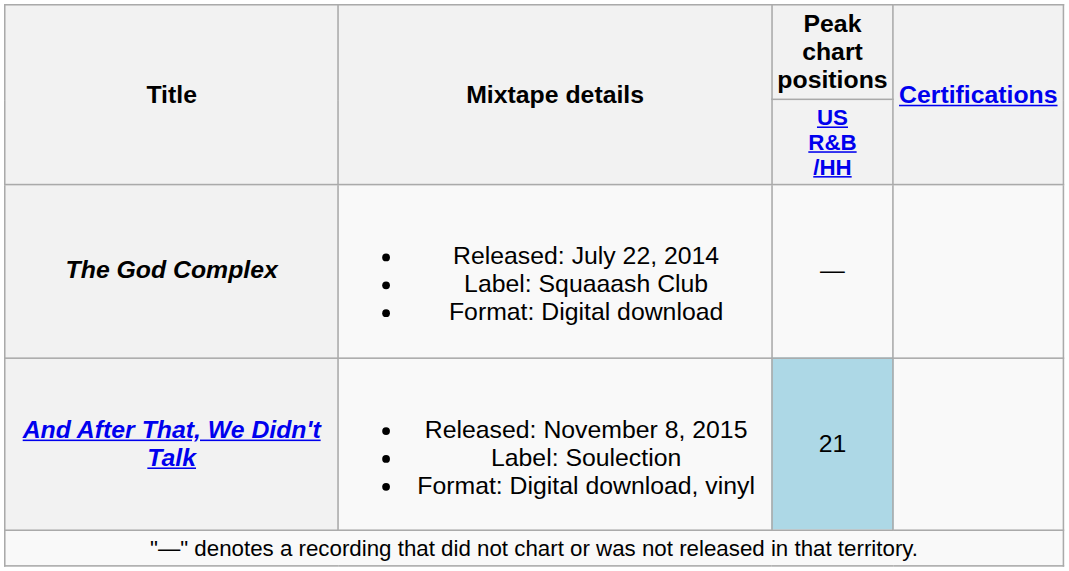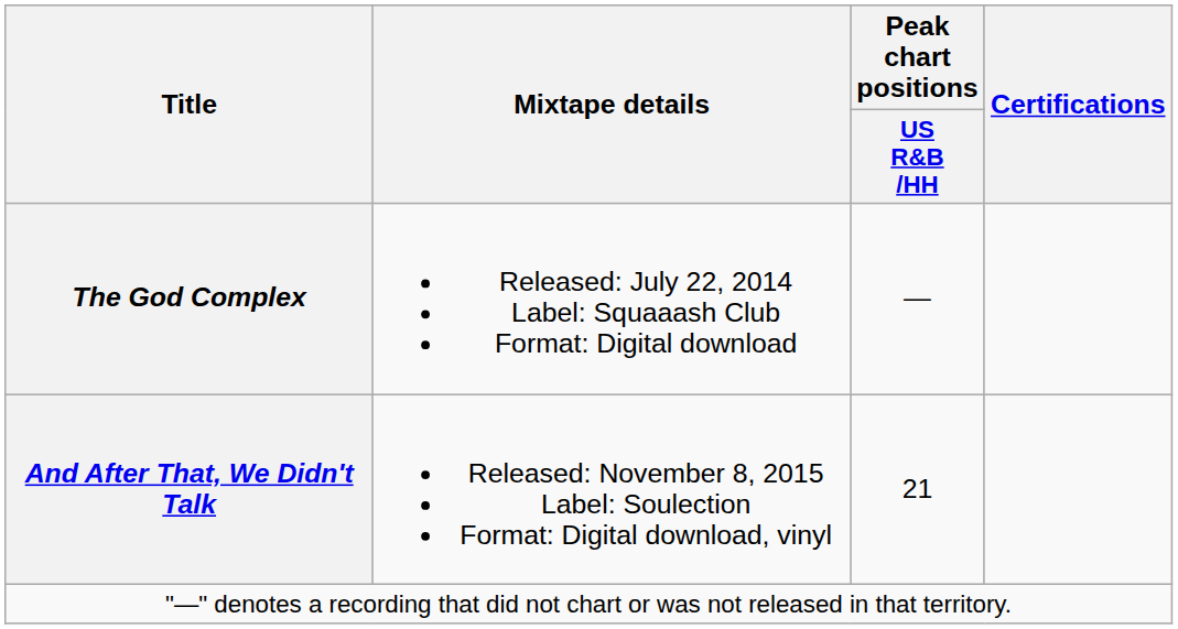And After That, We Didn't Talk | Peak chart positions / US R&B /HH: lightblue background -> no background
